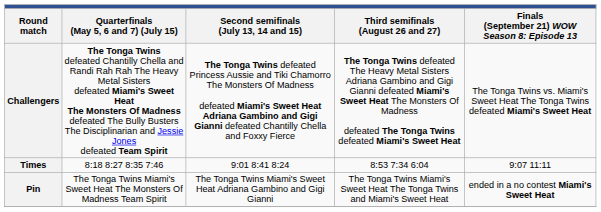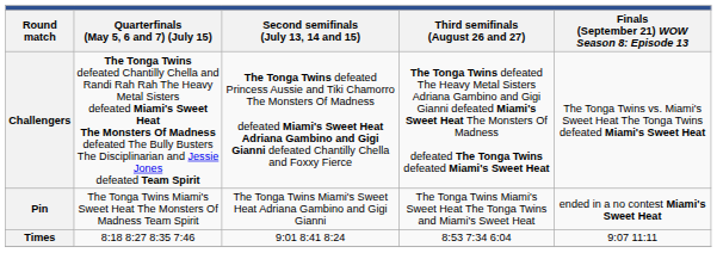rows swapped: Pin <-> Times
